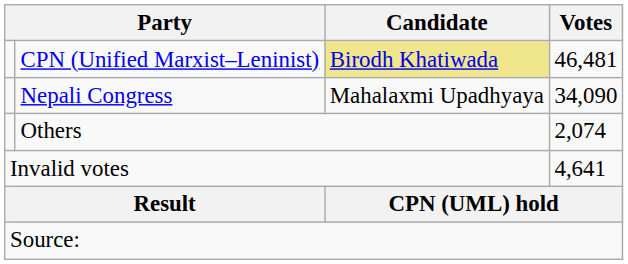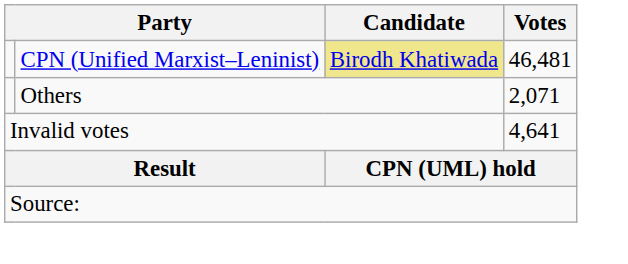- row: Nepali Congress | Mahalaxmi Upadhyaya | 34,090
Others | Votes: 2,074 -> 2,071
